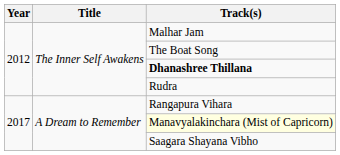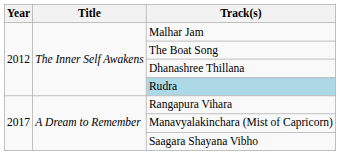Dhanashree Thillana | Track(s): bold -> normal
Rudra | Track(s): no background -> lightblue background
Manavyalakinchara (Mist of Capricorn) | Track(s): lightyellow background -> no background
